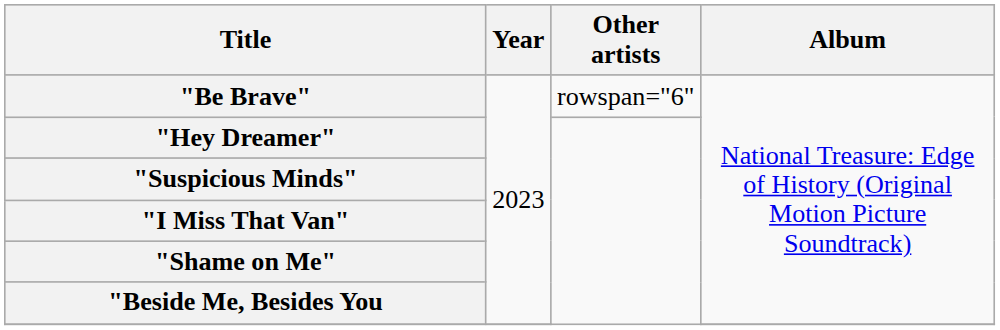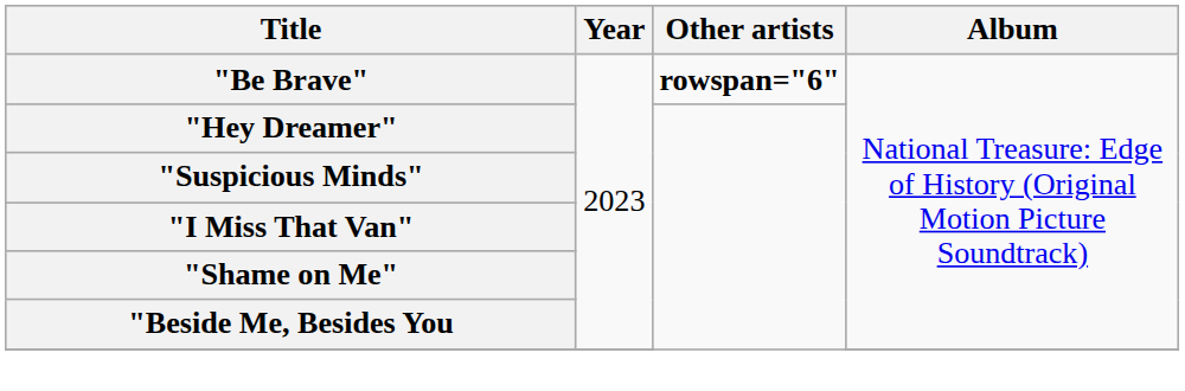"Be Brave" | Other artists: normal -> bold
